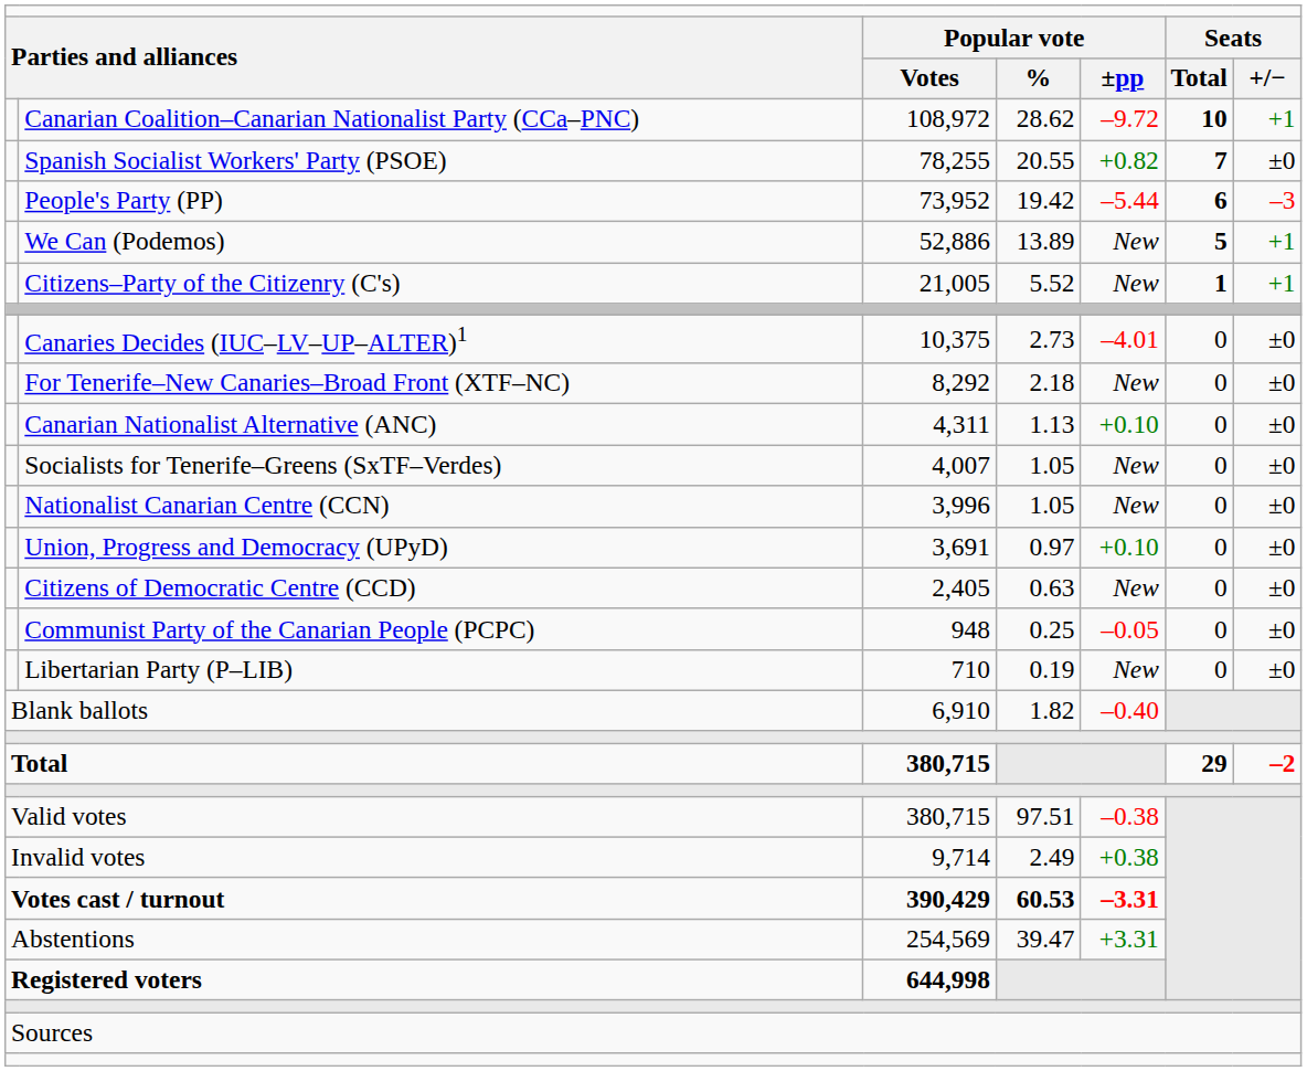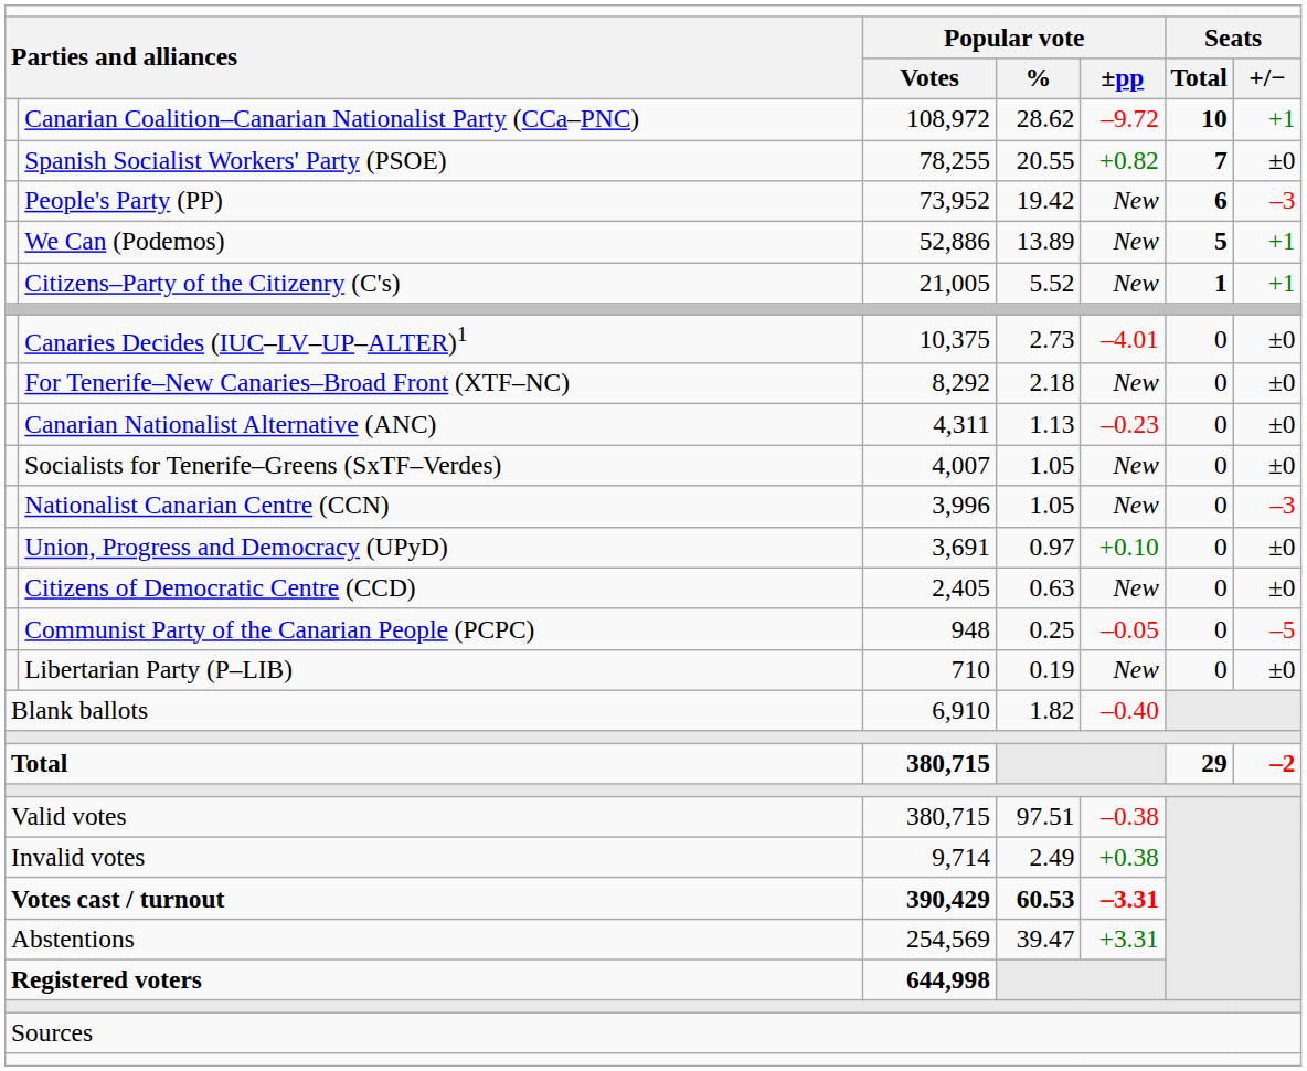People's Party (PP) | column 5: –5.44 -> New
Canarian Nationalist Alternative (ANC) | column 5: +0.10 -> –0.23
Nationalist Canarian Centre (CCN) | column 7: ±0 -> –3
Communist Party of the Canarian People (PCPC) | column 7: ±0 -> –5
